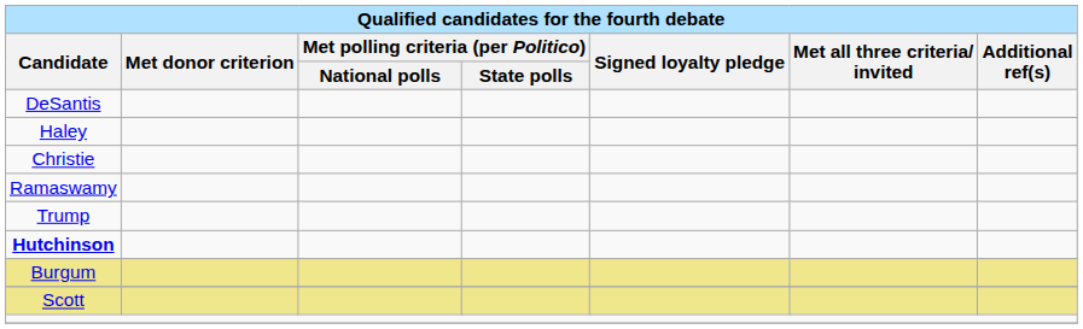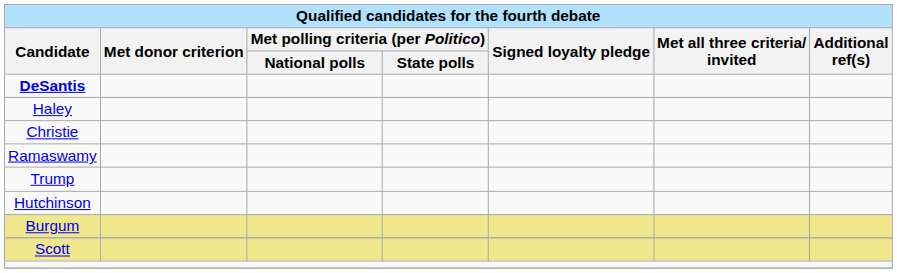DeSantis | Candidate: normal -> bold
Hutchinson | Candidate: bold -> normal
